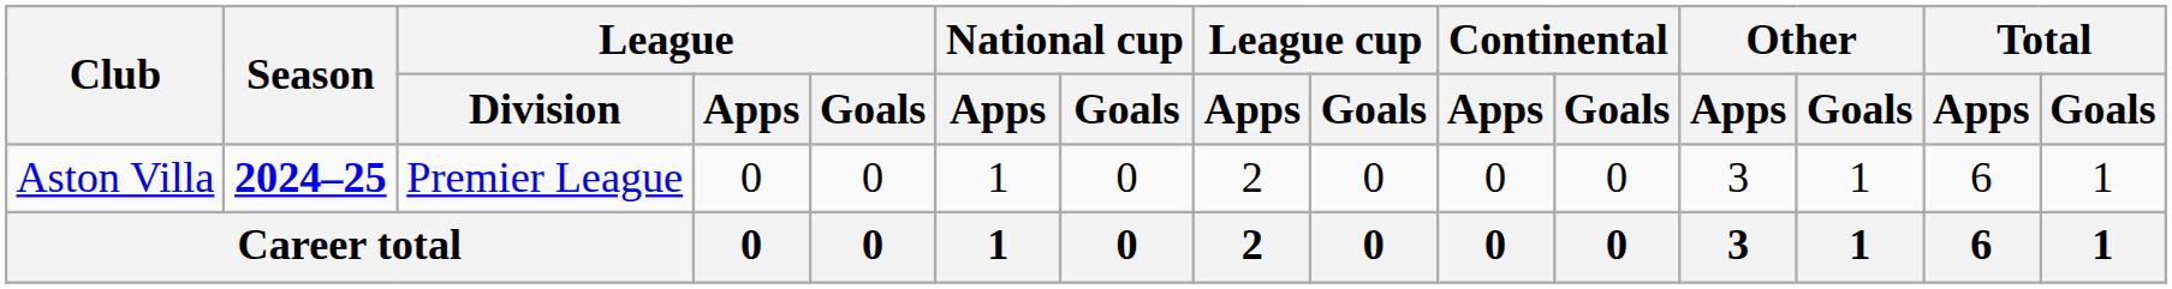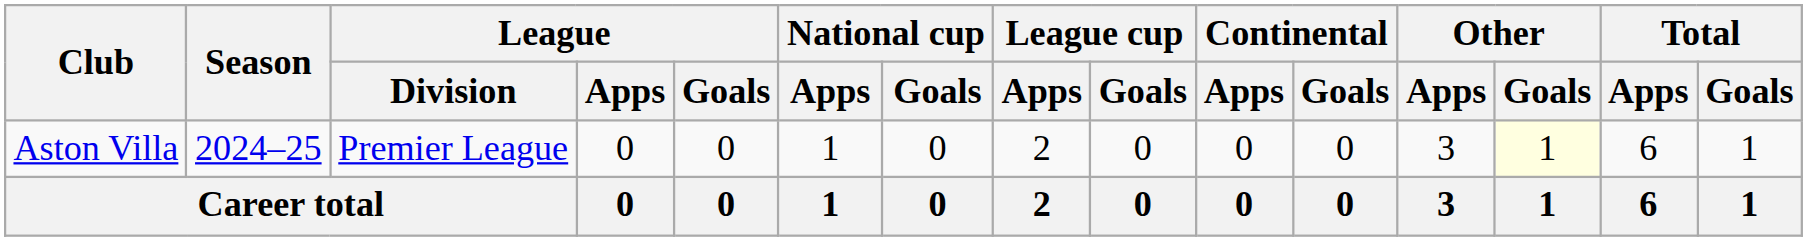Aston Villa | Season: bold -> normal
Aston Villa | Other / Goals: no background -> lightyellow background
